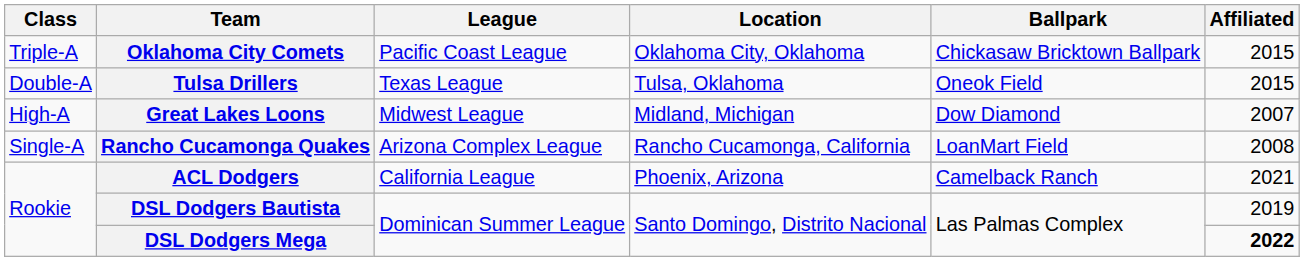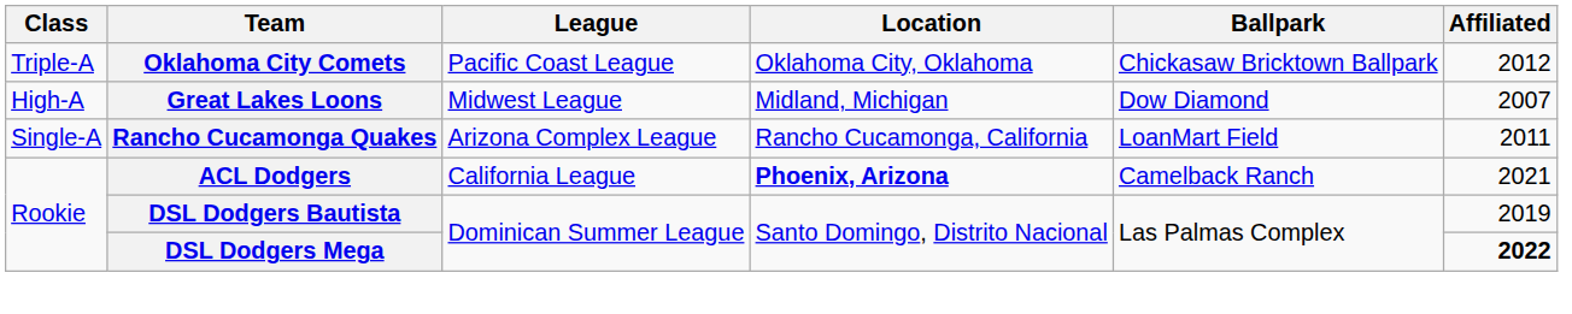Oklahoma City Comets | Affiliated: 2015 -> 2012
- row: Double-A | Tulsa Drillers | Texas League | Tulsa, Oklahoma | Oneok Field | 2015
Rancho Cucamonga Quakes | Affiliated: 2008 -> 2011
ACL Dodgers | Location: normal -> bold
